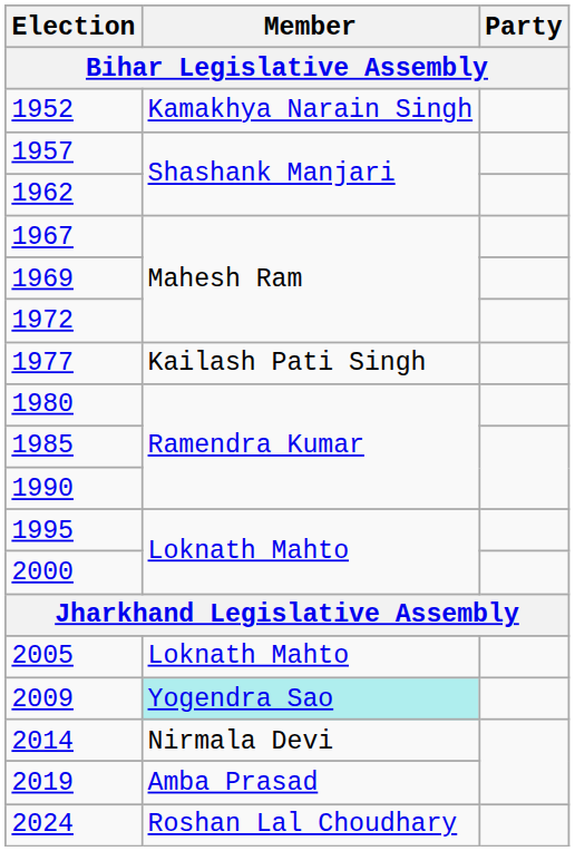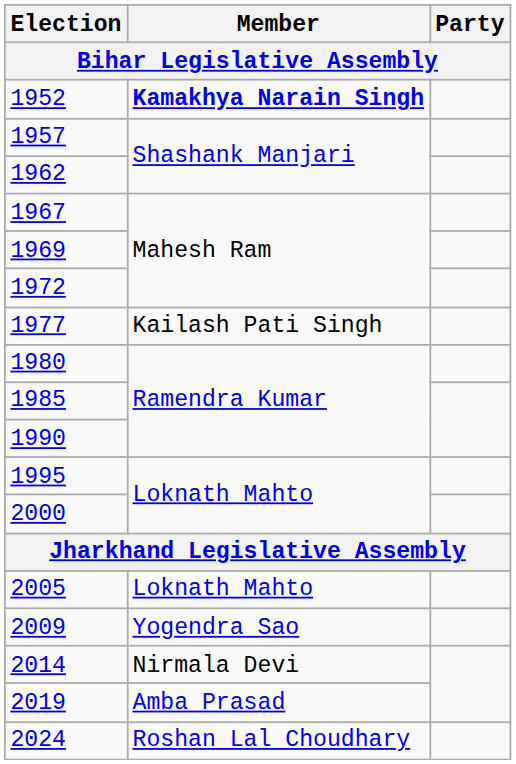1952 | Member: normal -> bold
2009 | Member: paleturquoise background -> no background
